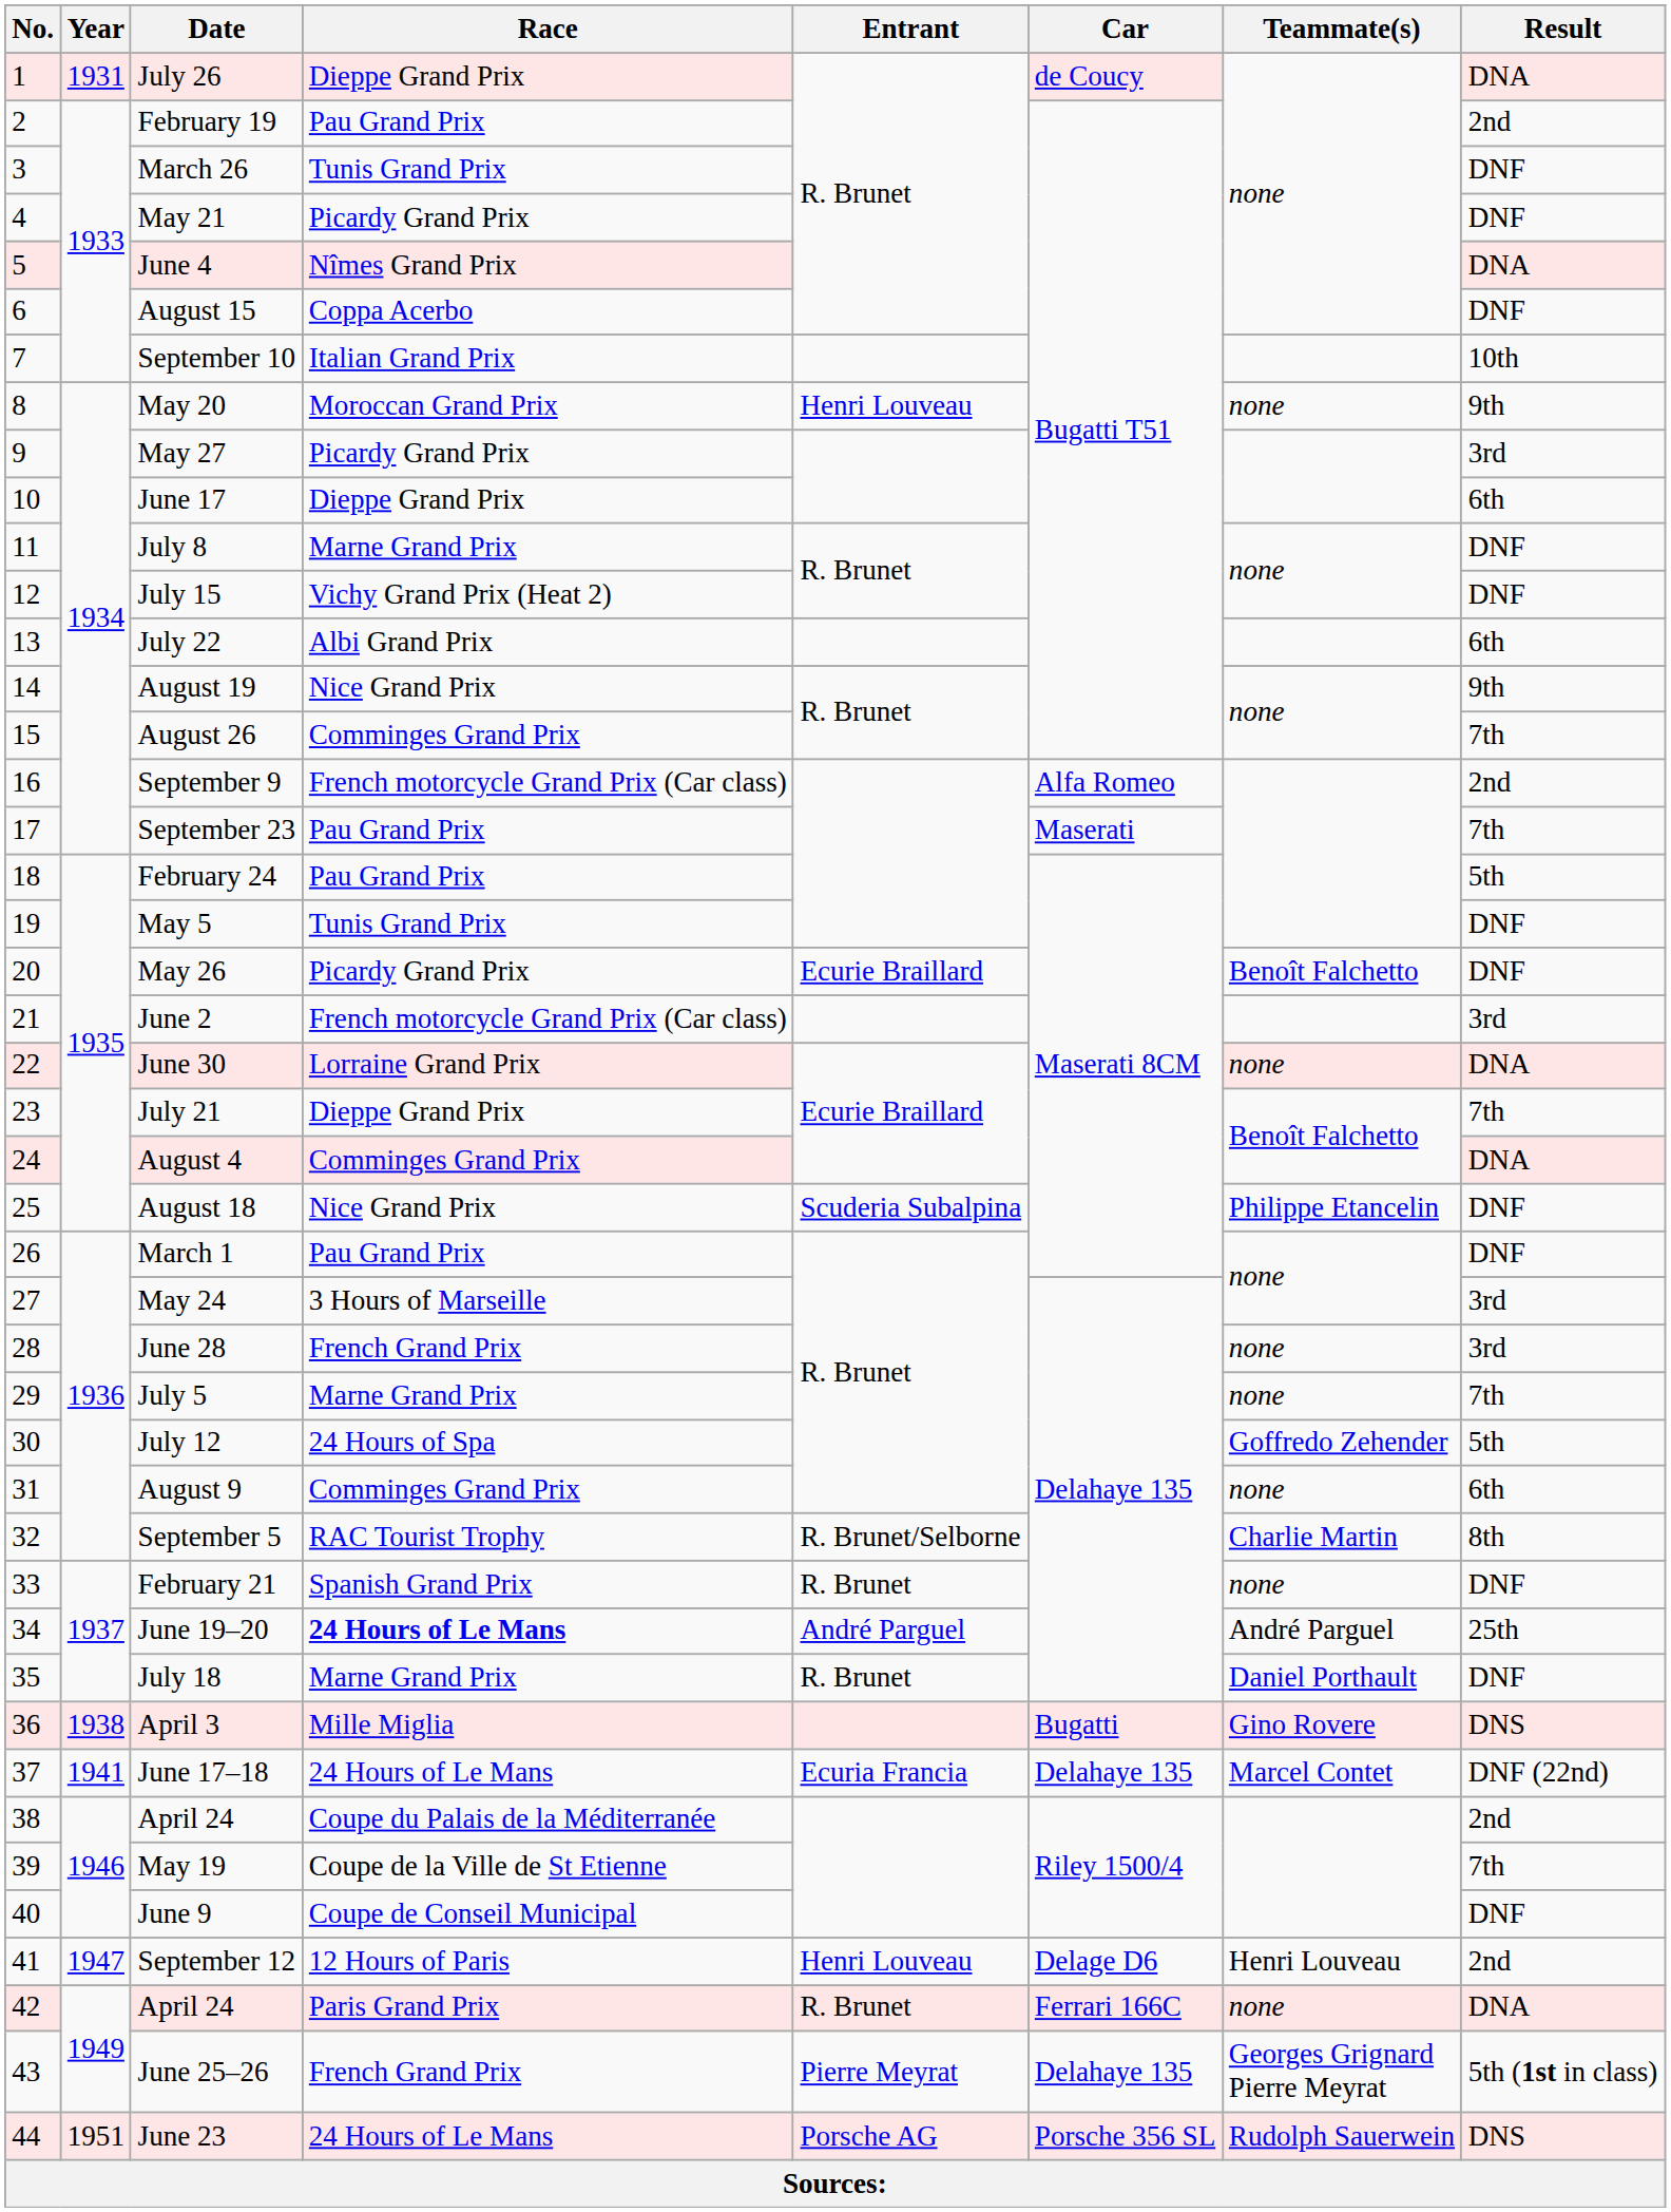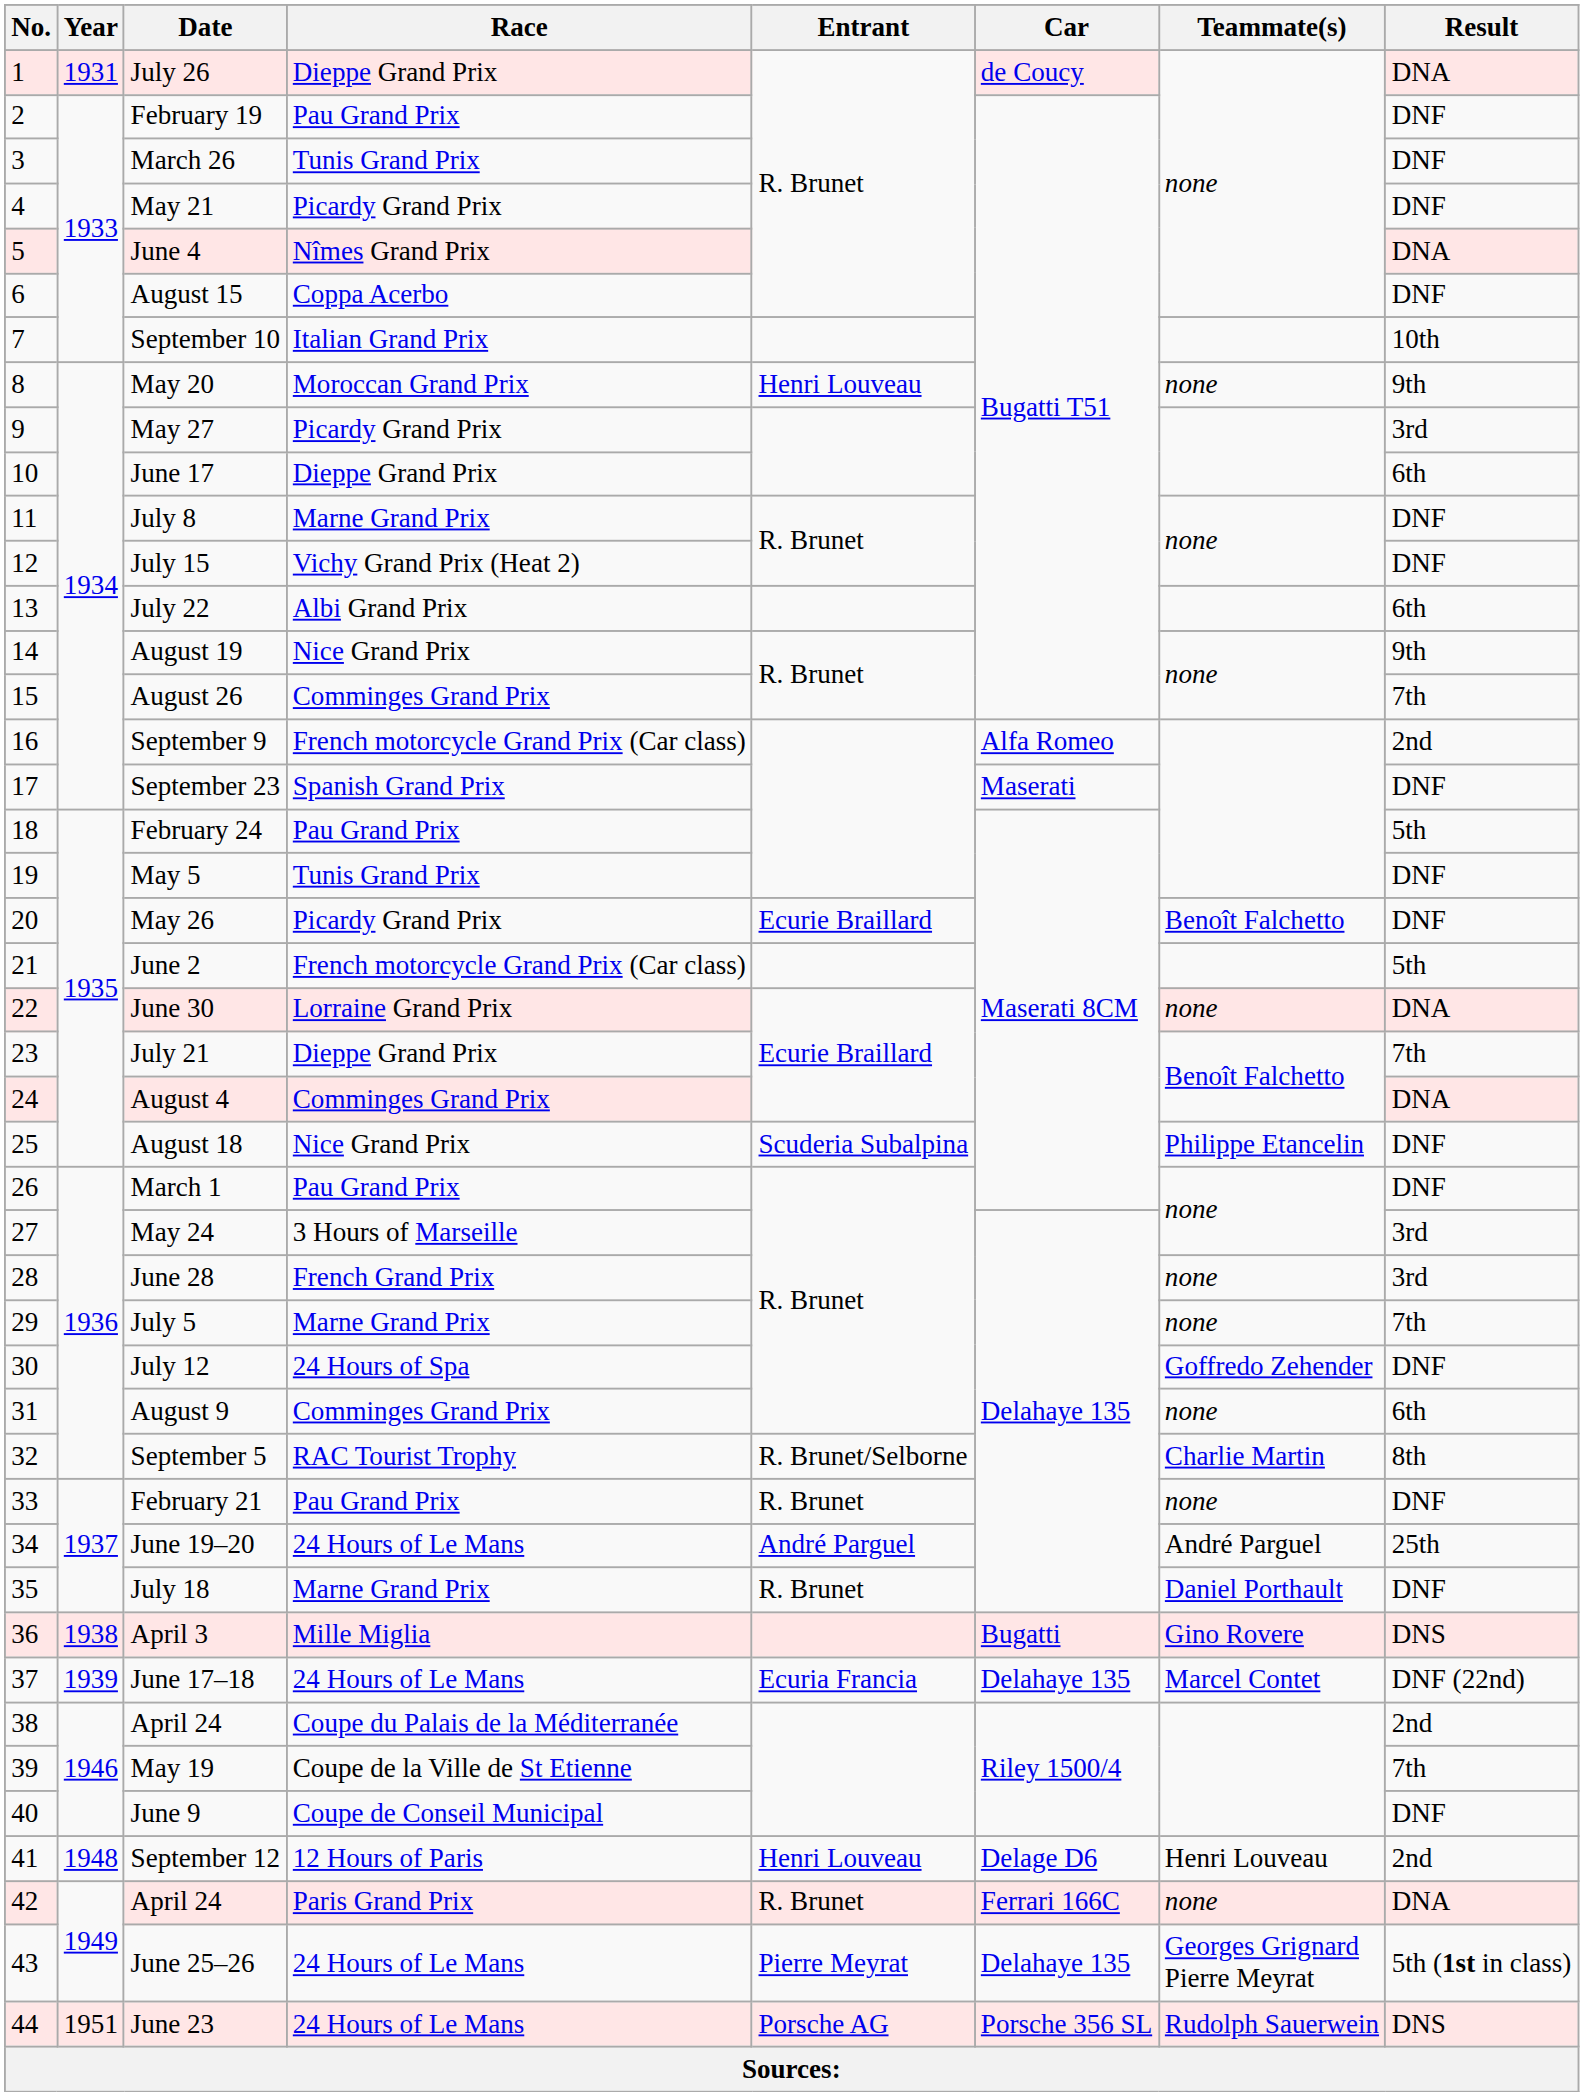February 19 | Result: 2nd -> DNF
September 23 | Race: Pau Grand Prix -> Spanish Grand Prix
September 23 | Result: 7th -> DNF
June 2 | Result: 3rd -> 5th
July 12 | Result: 5th -> DNF
February 21 | Race: Spanish Grand Prix -> Pau Grand Prix
June 19–20 | Race: bold -> normal
June 17–18 | Year: 1941 -> 1939
September 12 | Year: 1947 -> 1948
June 25–26 | Race: French Grand Prix -> 24 Hours of Le Mans
